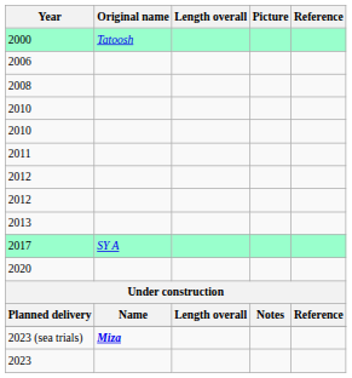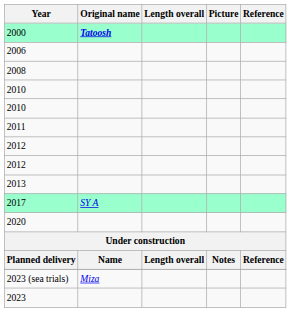2000 | Original name: normal -> bold
2023 (sea trials) | Original name: bold -> normal
